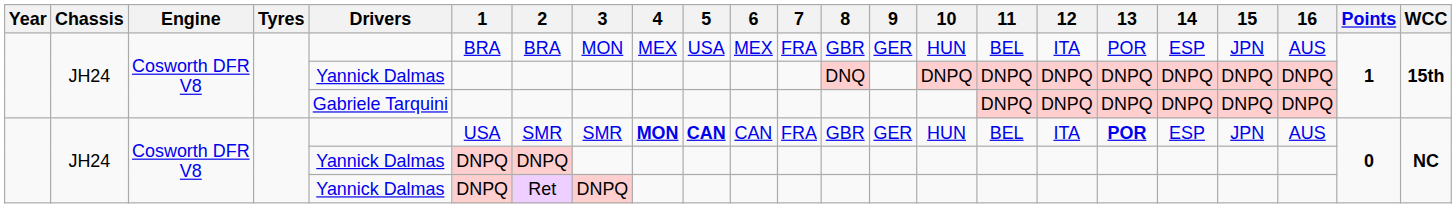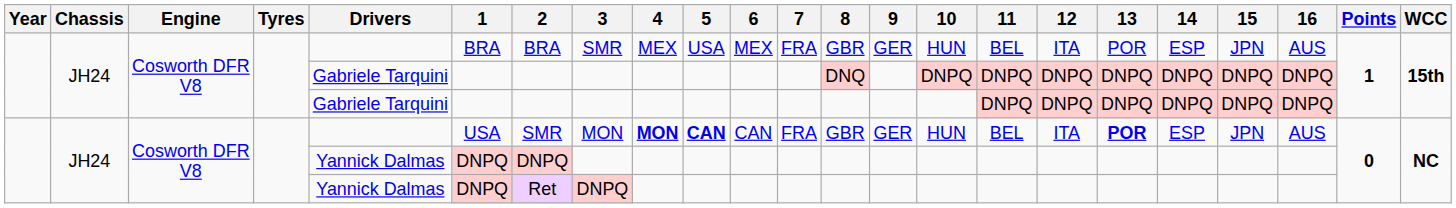row 2 | 3: MON -> SMR
row 3 | Drivers: Yannick Dalmas -> Gabriele Tarquini
row 5 | 3: SMR -> MON
